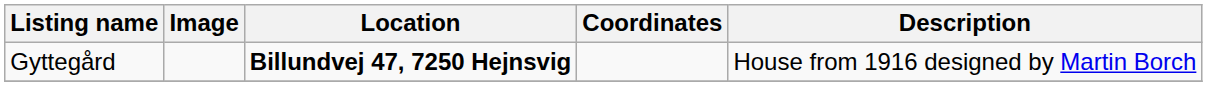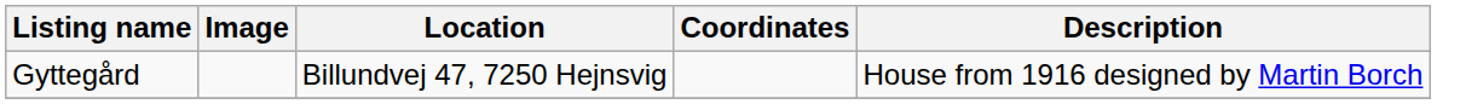Gyttegård | Location: bold -> normal
